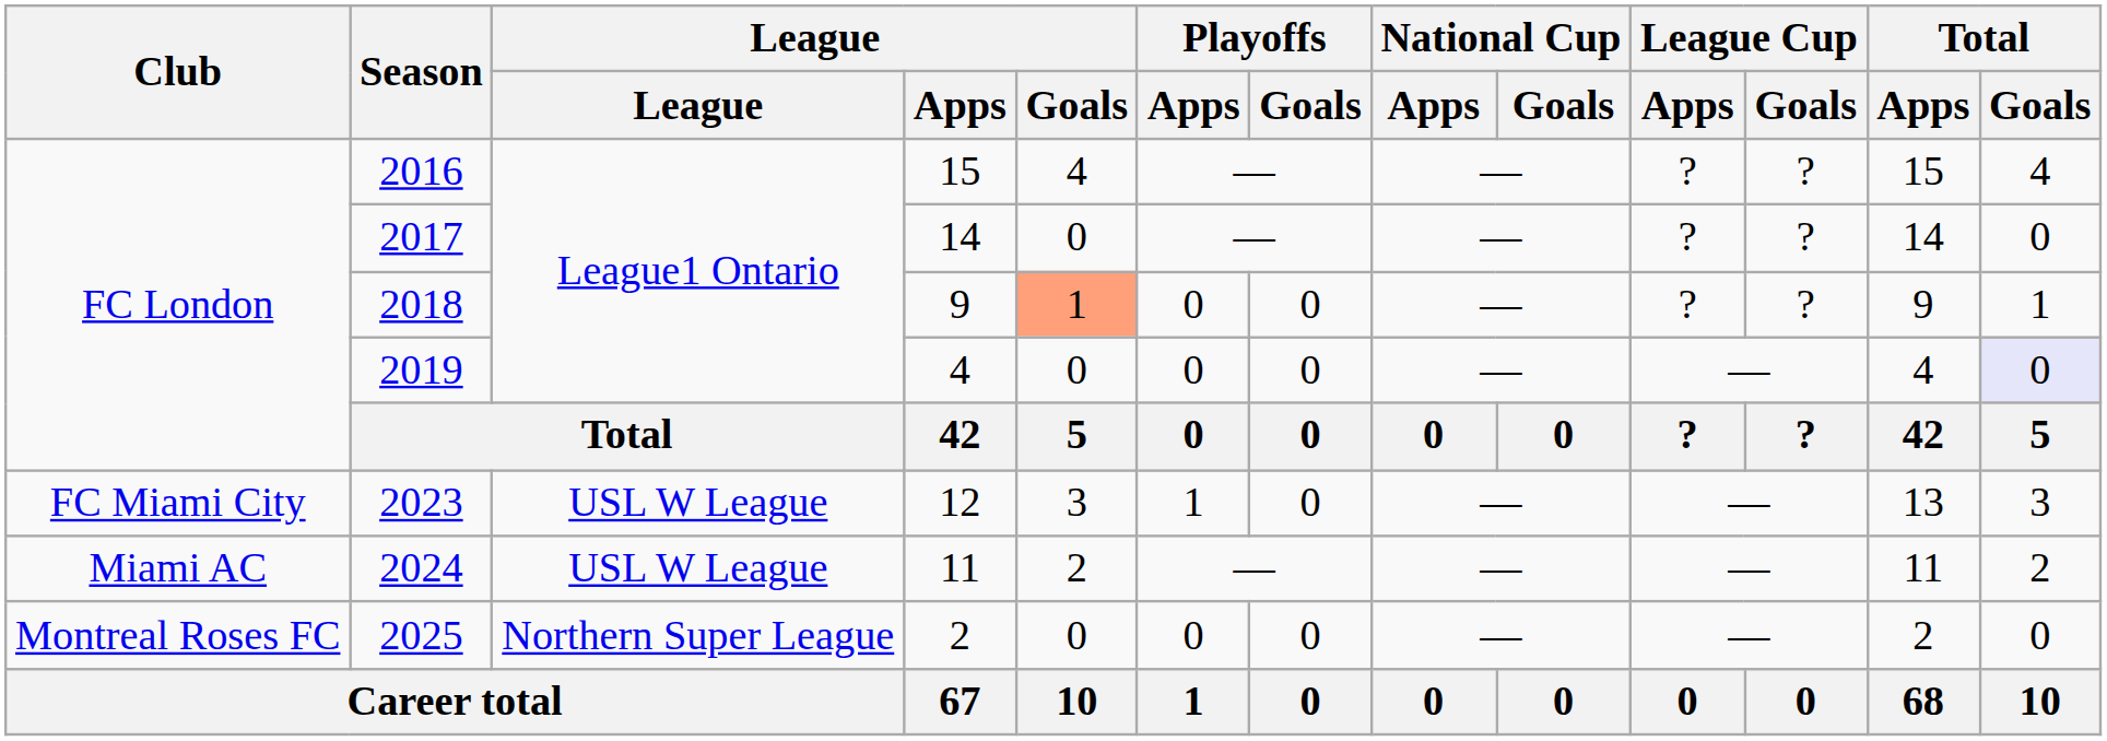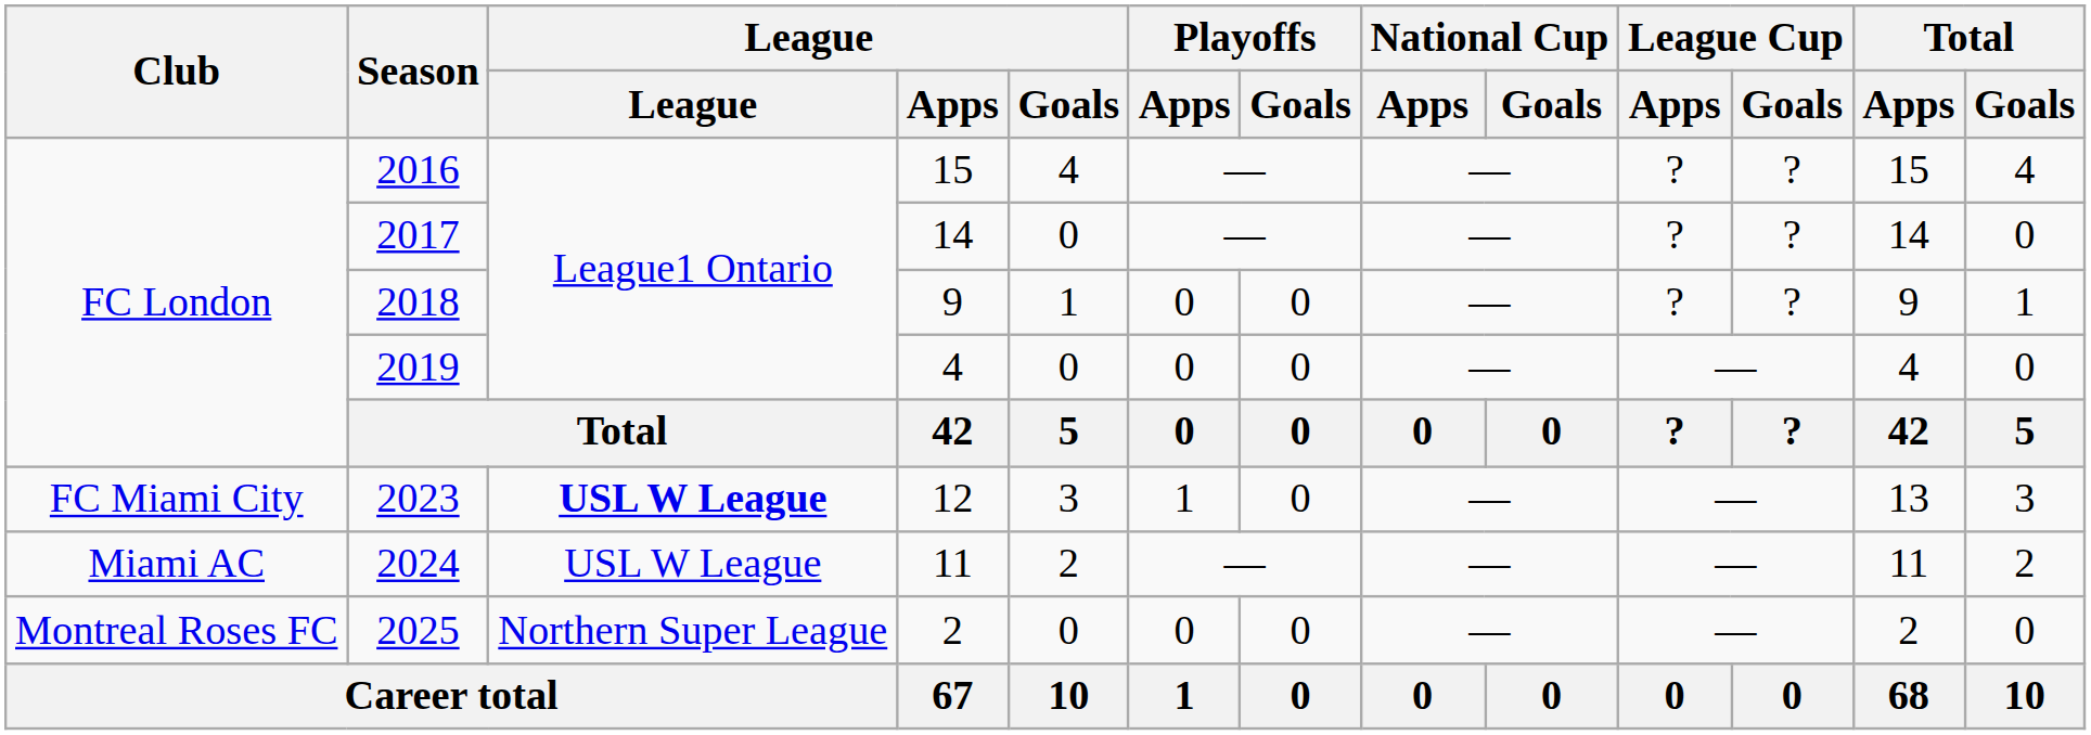2018 | League / Goals: lightsalmon background -> no background
2019 | Total / Goals: lavender background -> no background
2023 | League: normal -> bold
